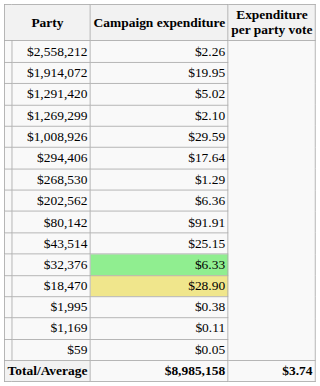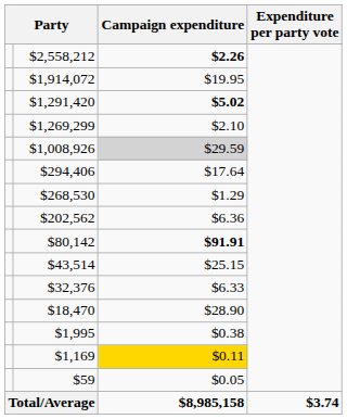$2,558,212 | Campaign expenditure: normal -> bold
$1,291,420 | Campaign expenditure: normal -> bold
$1,008,926 | Campaign expenditure: no background -> lightgrey background
$80,142 | Campaign expenditure: normal -> bold
$32,376 | Campaign expenditure: lightgreen background -> no background
$18,470 | Campaign expenditure: khaki background -> no background
$1,169 | Campaign expenditure: no background -> gold background
